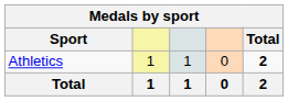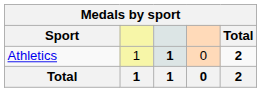Athletics | column 3: normal -> bold
